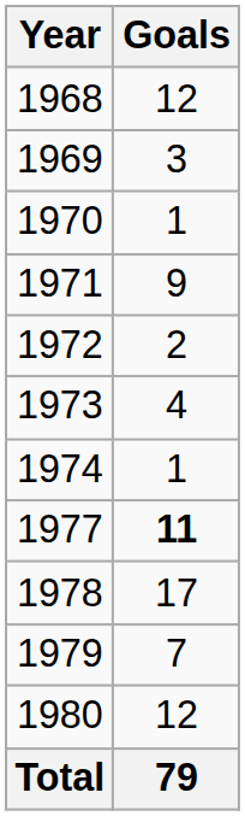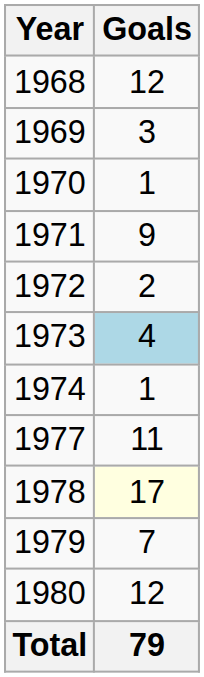1973 | Goals: no background -> lightblue background
1977 | Goals: bold -> normal
1978 | Goals: no background -> lightyellow background
